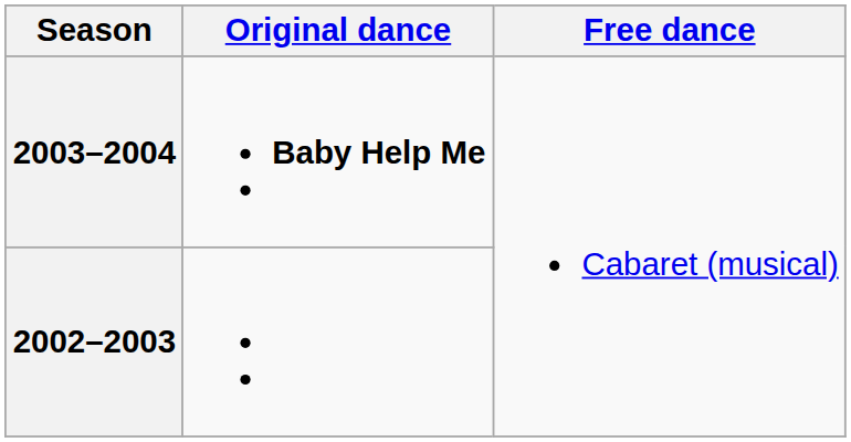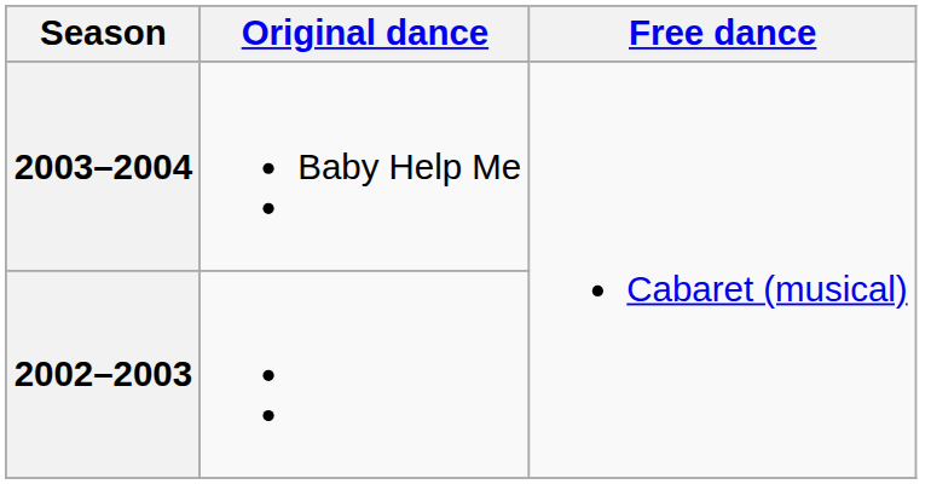2003–2004 | Original dance: bold -> normal
